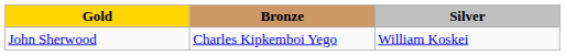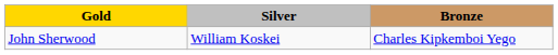columns swapped: Silver <-> Bronze
